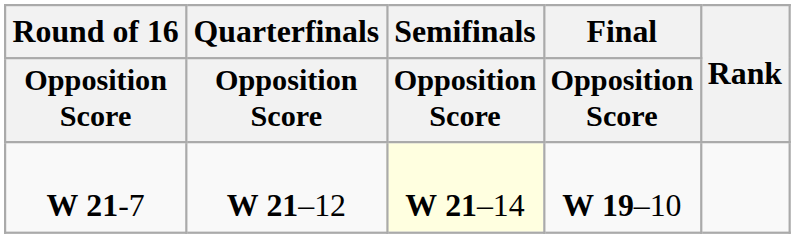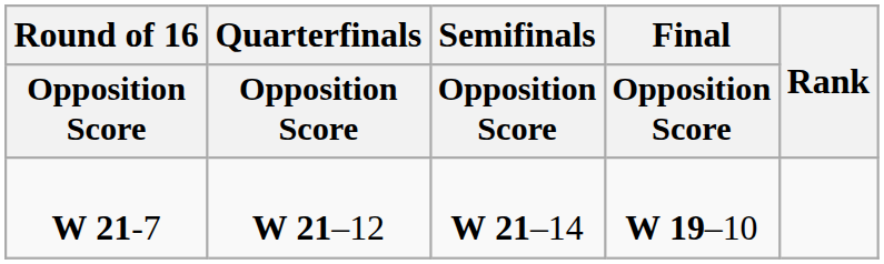W 21-7 | Semifinals / Opposition Score: lightyellow background -> no background
